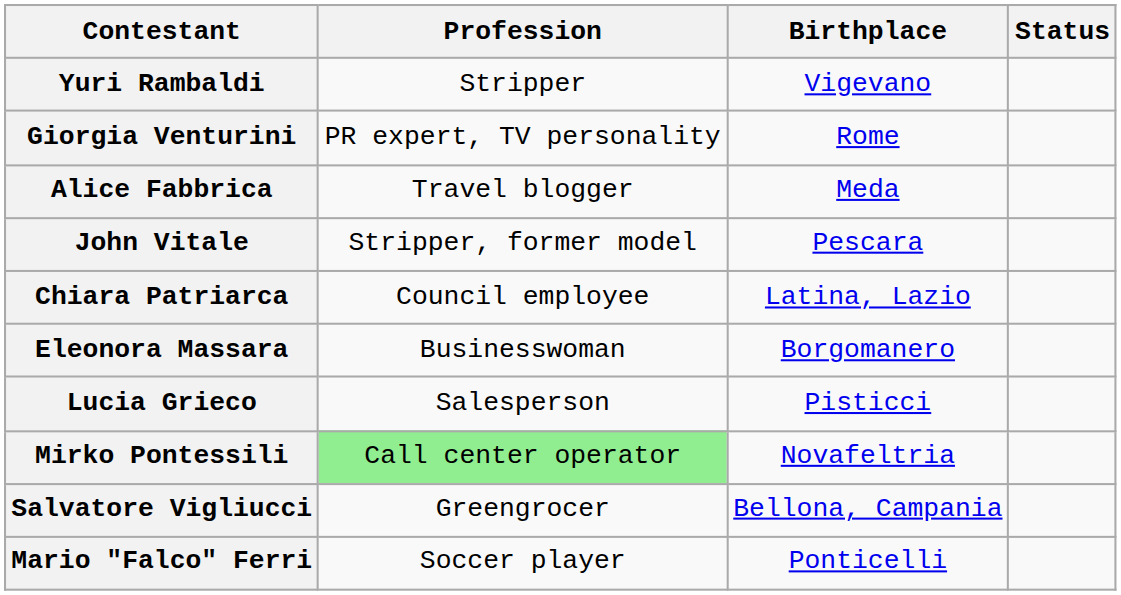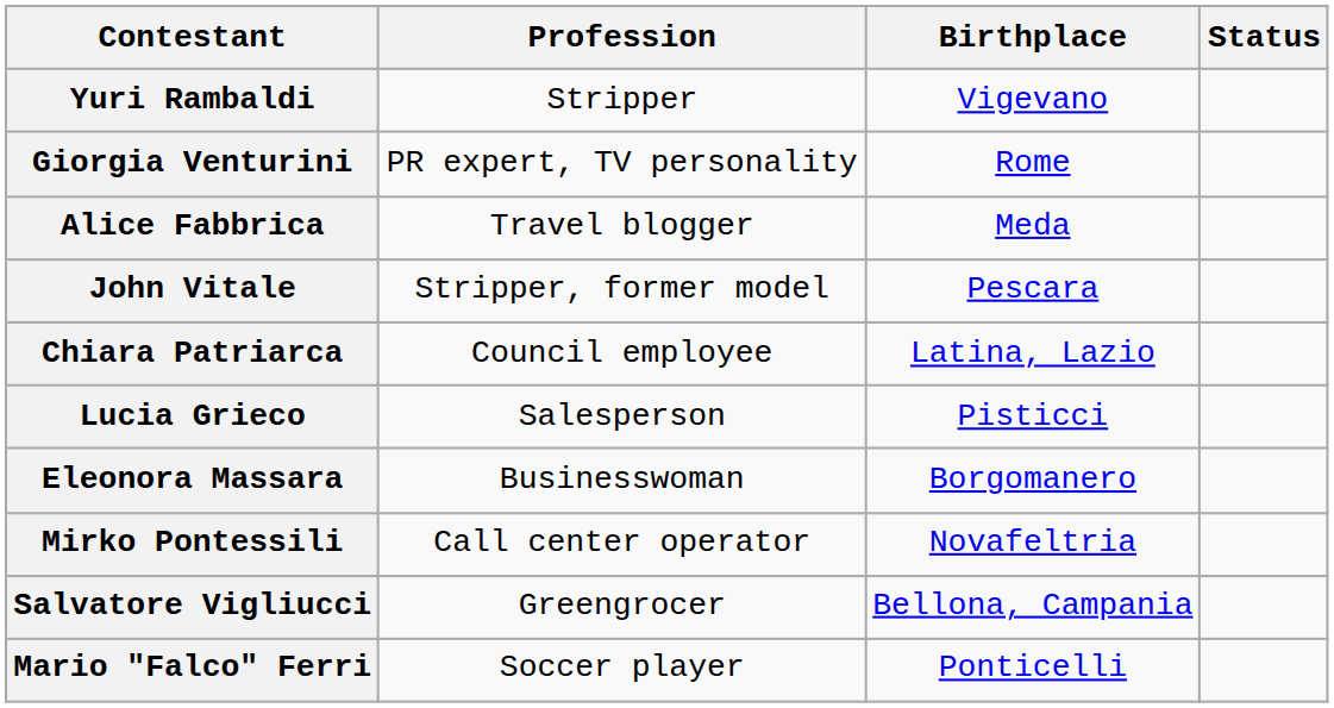rows swapped: Eleonora Massara <-> Lucia Grieco
Mirko Pontessili | Profession: lightgreen background -> no background
